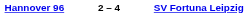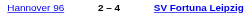Hannover 96 | column 1: bold -> normal
